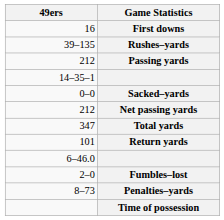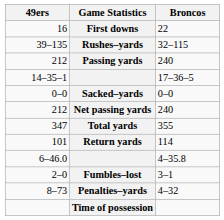+ column: Broncos | 22 | 32–115 | 240 | 17–36–5 | 0–0 | 240 | 355 | 114 | 4–35.8 | 3–1 | 4–32
